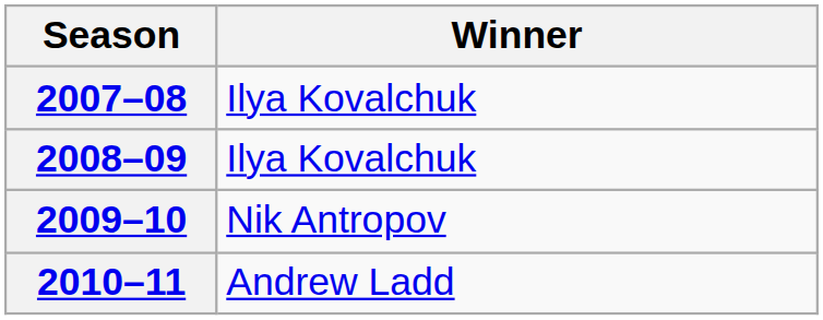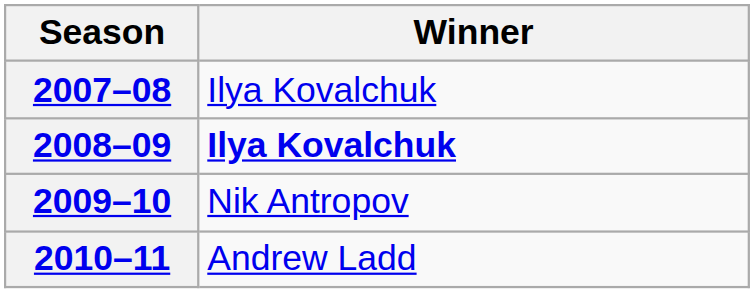2008–09 | Winner: normal -> bold
